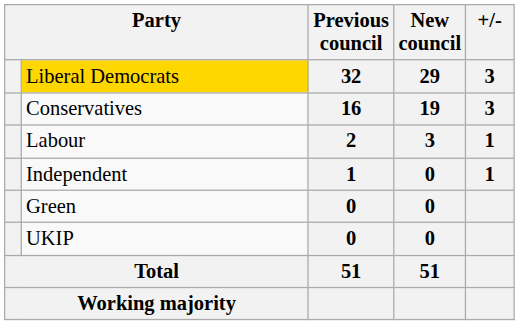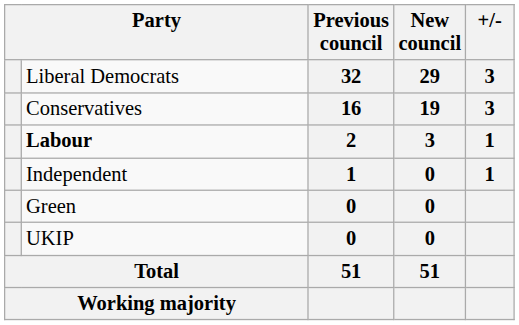Liberal Democrats | column 2: gold background -> no background
Labour | column 2: normal -> bold
